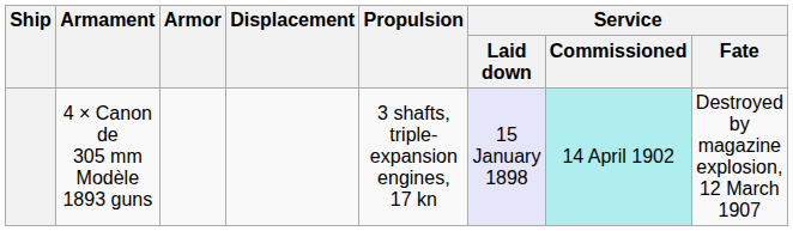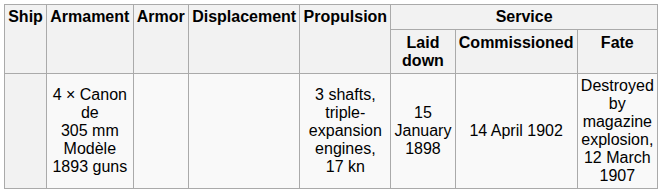4 × Canon de 305 mm Modèle 1893 guns | Service / Laid down: lavender background -> no background
4 × Canon de 305 mm Modèle 1893 guns | Service / Commissioned: paleturquoise background -> no background
